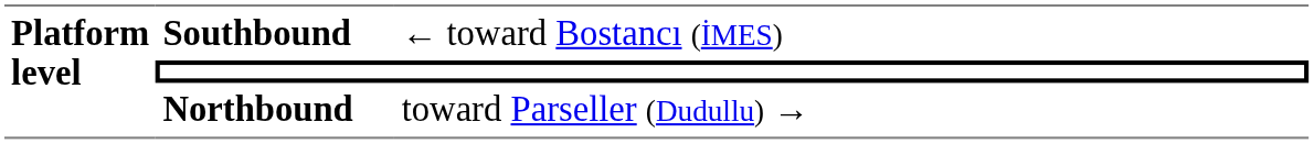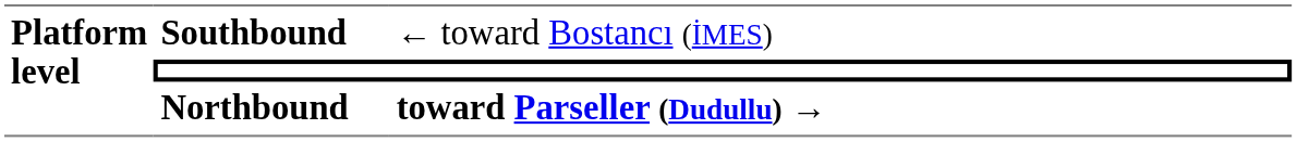Northbound | column 3: normal -> bold
